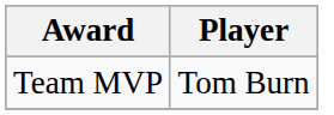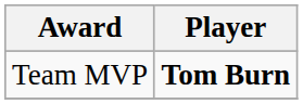Team MVP | Player: normal -> bold
